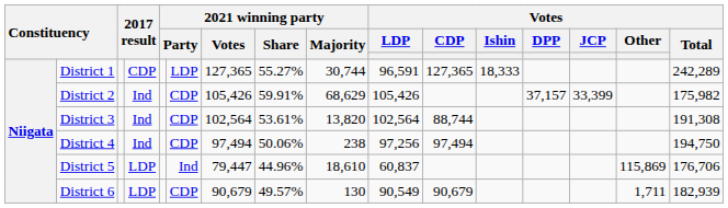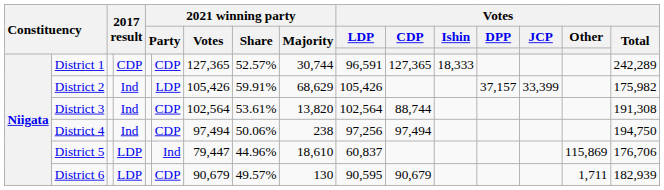District 1 | column 6: LDP -> CDP
District 1 | 2021 winning party / Share: 55.27% -> 52.57%
District 2 | column 6: CDP -> LDP
District 6 | Votes / LDP: 90,549 -> 90,595
